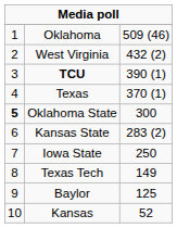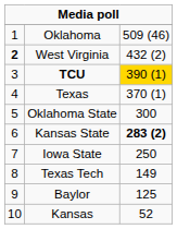West Virginia | column 1: normal -> bold
TCU | column 3: no background -> gold background
Oklahoma State | column 1: bold -> normal
Kansas State | column 3: normal -> bold
